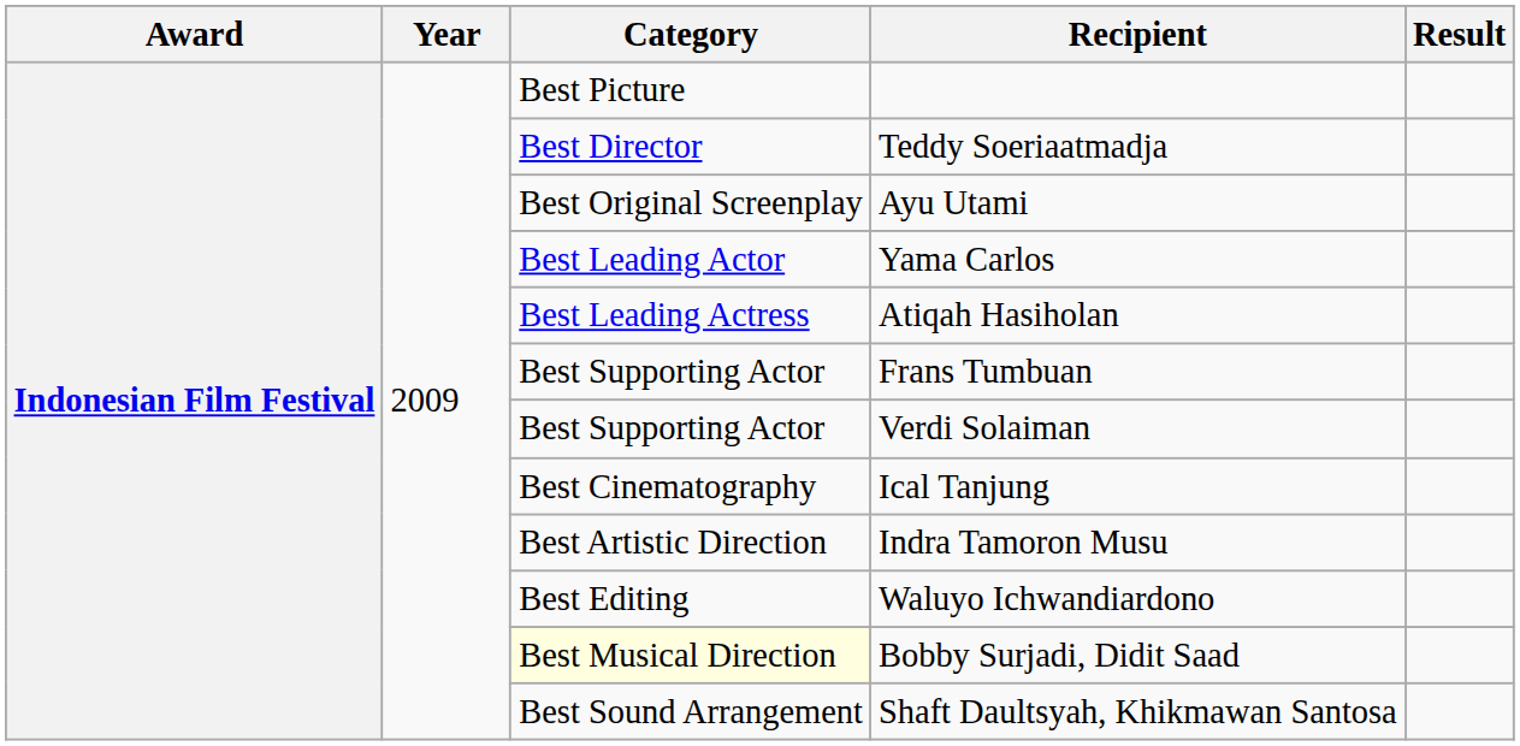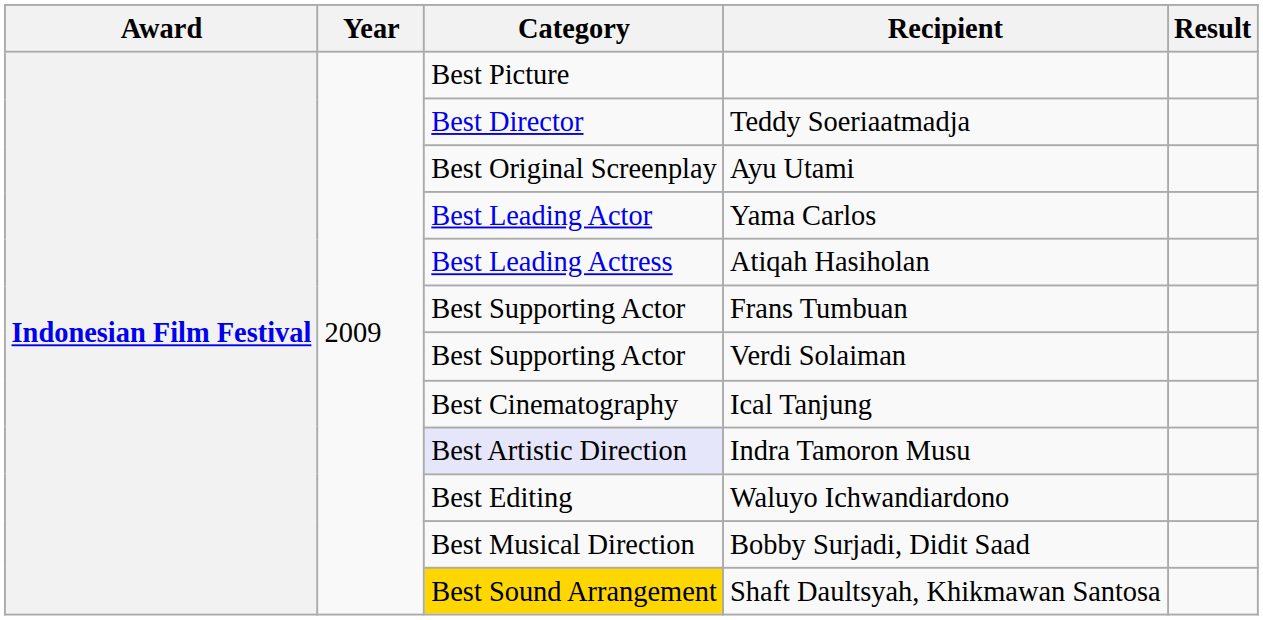Indra Tamoron Musu | Category: no background -> lavender background
Bobby Surjadi, Didit Saad | Category: lightyellow background -> no background
Shaft Daultsyah, Khikmawan Santosa | Category: no background -> gold background
